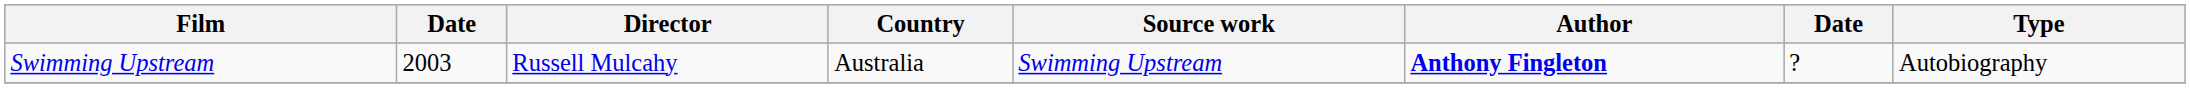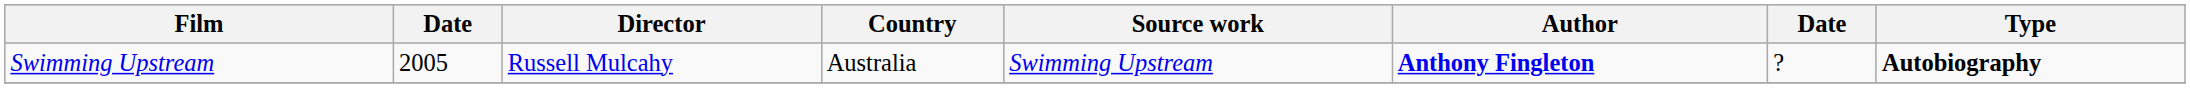row 2 | column 2: 2003 -> 2005
row 2 | Type: normal -> bold
